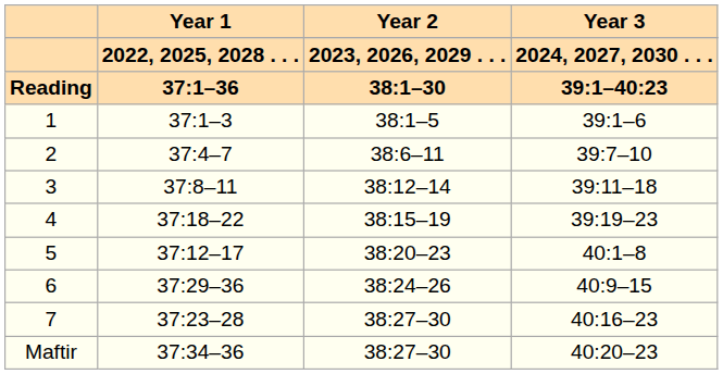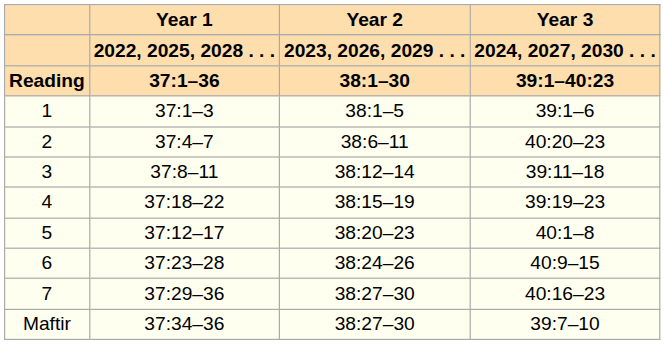2 | Year 3: 39:7–10 -> 40:20–23
6 | Year 1: 37:29–36 -> 37:23–28
7 | Year 1: 37:23–28 -> 37:29–36
Maftir | Year 3: 40:20–23 -> 39:7–10
